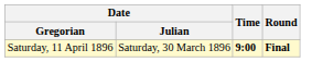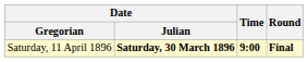Saturday, 11 April 1896 | Date / Julian: normal -> bold
